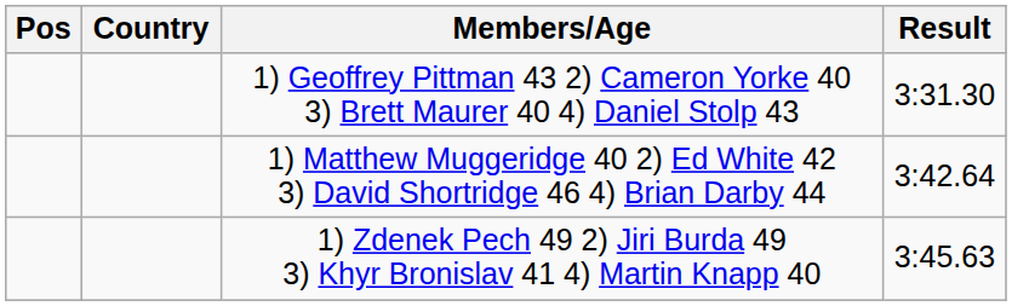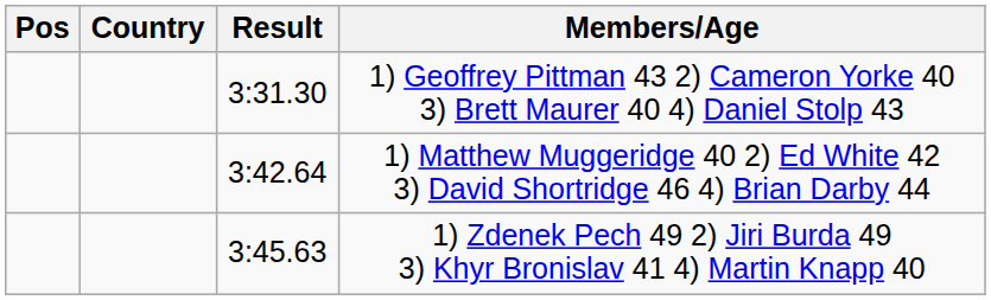columns swapped: Members/Age <-> Result
